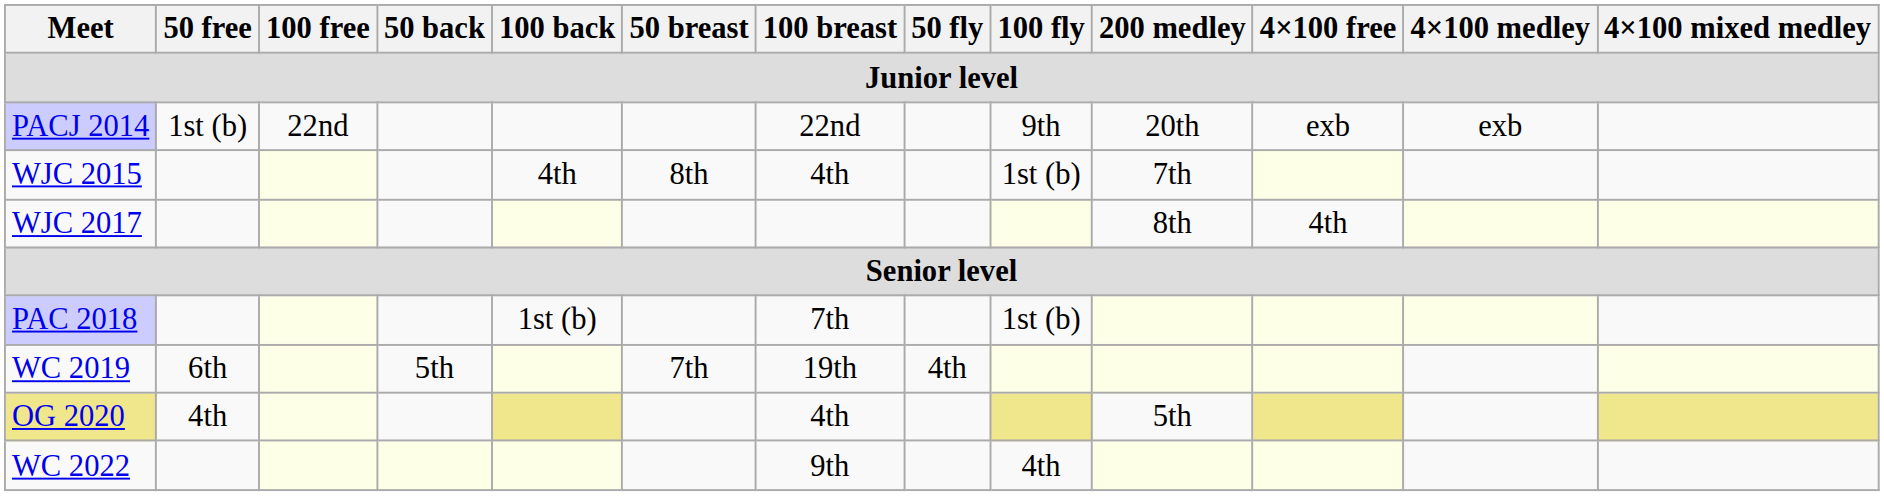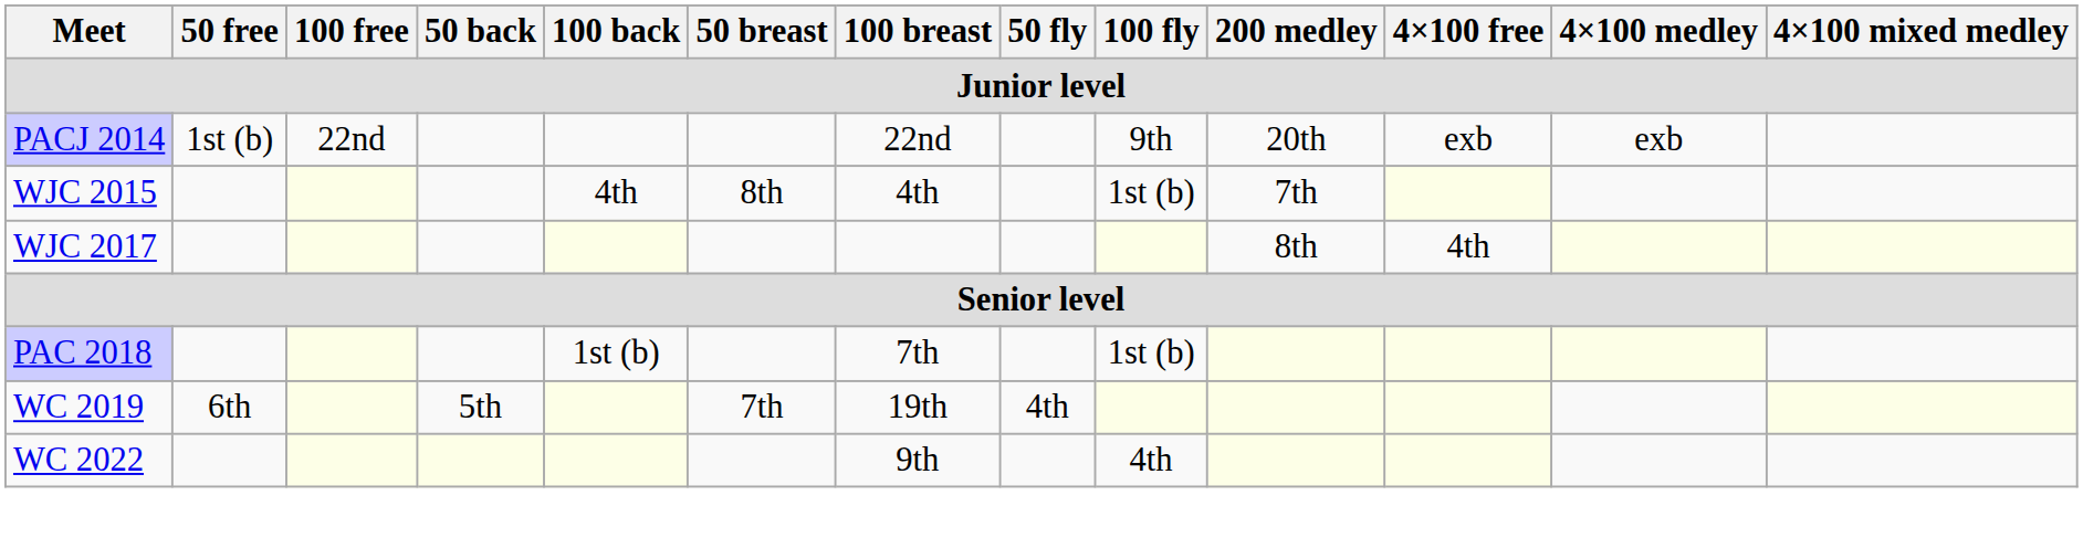- row: OG 2020 | 4th | 4th | 5th
